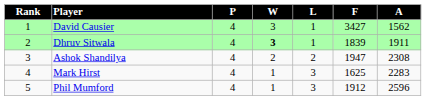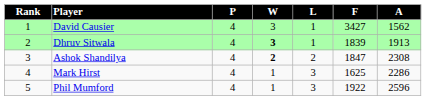Dhruv Sitwala | A: 1911 -> 1913
Ashok Shandilya | W: normal -> bold
Ashok Shandilya | F: 1947 -> 1847
Mark Hirst | A: 2283 -> 2286
Phil Mumford | F: 1912 -> 1922
